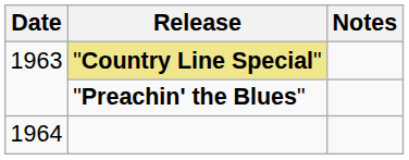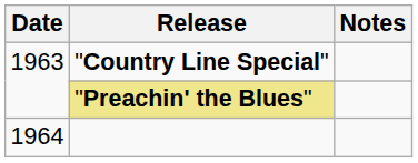"Country Line Special" | Release: khaki background -> no background
"Preachin' the Blues" | Release: no background -> khaki background
